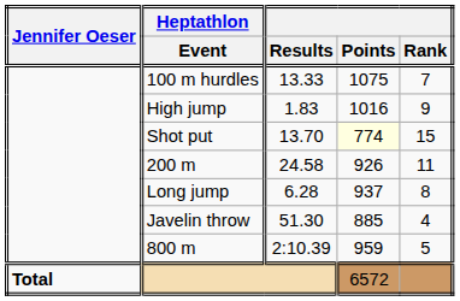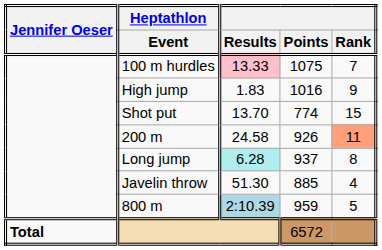100 m hurdles | Results: no background -> pink background
Shot put | Points: lightyellow background -> no background
200 m | Rank: no background -> lightsalmon background
Long jump | Results: no background -> paleturquoise background
800 m | Results: no background -> lightblue background
